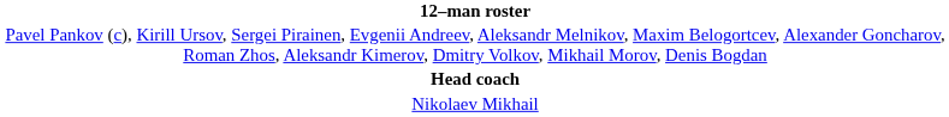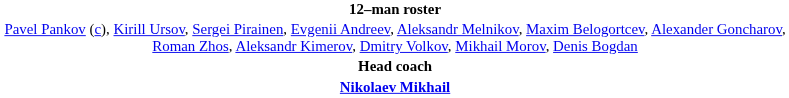row 4 | column 1: normal -> bold
